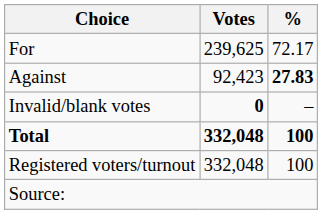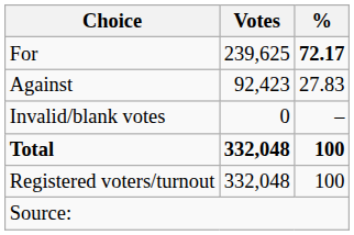For | %: normal -> bold
Against | %: bold -> normal
Invalid/blank votes | Votes: bold -> normal
